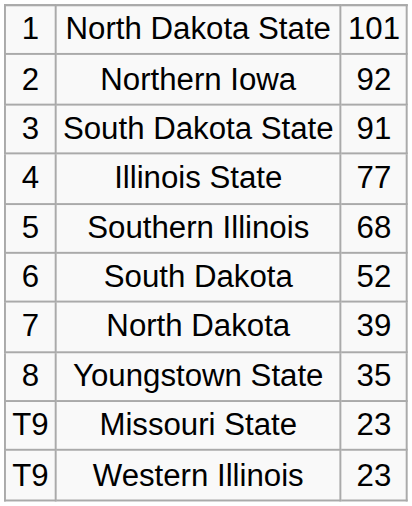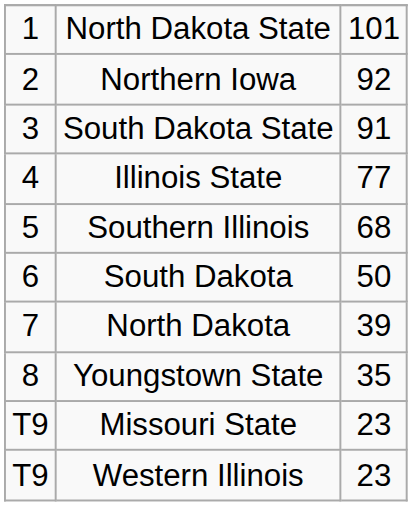South Dakota | column 3: 52 -> 50
